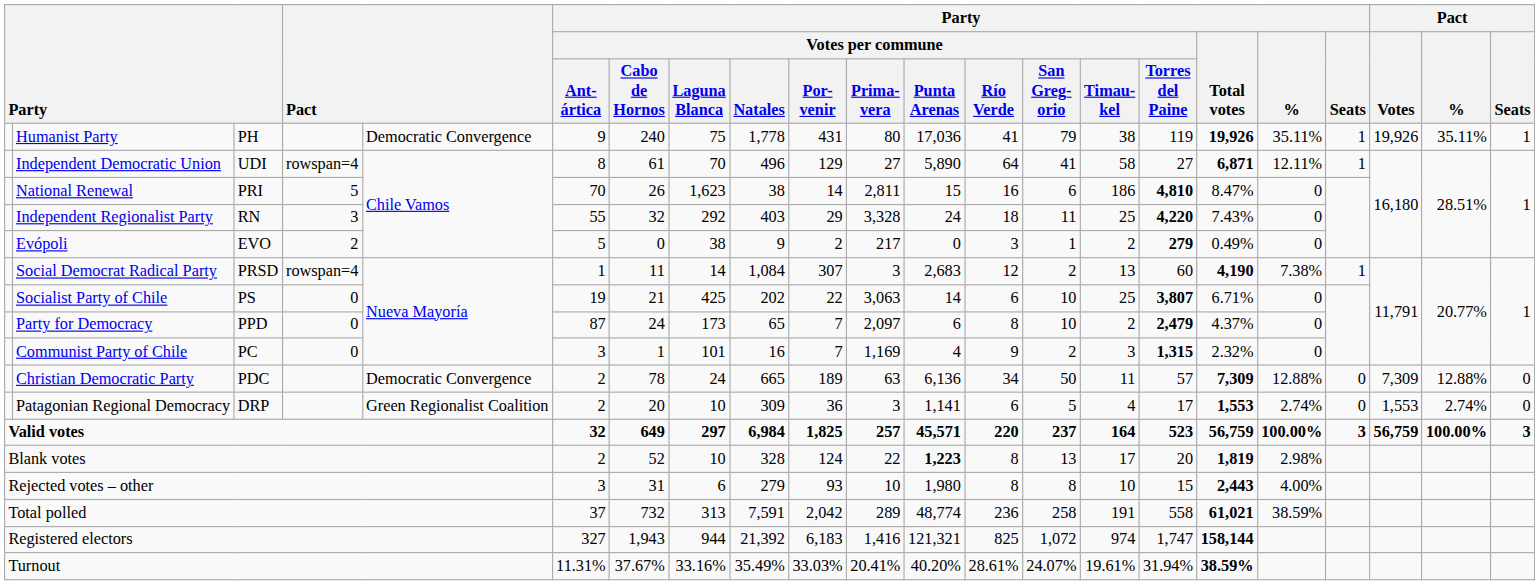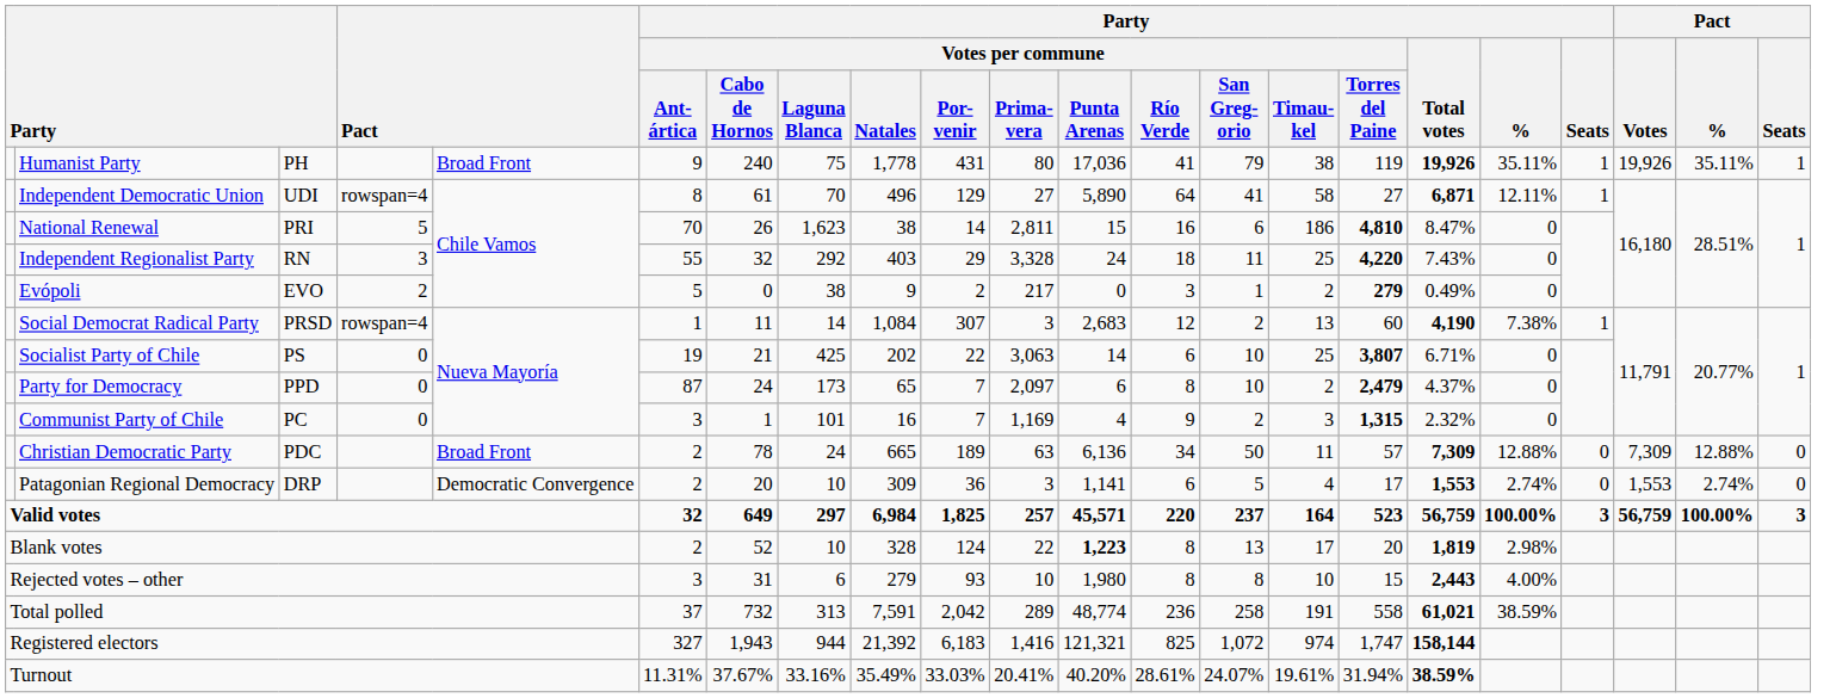Humanist Party | column 5: Democratic Convergence -> Broad Front
Christian Democratic Party | column 5: Democratic Convergence -> Broad Front
Patagonian Regional Democracy | column 5: Green Regionalist Coalition -> Democratic Convergence
